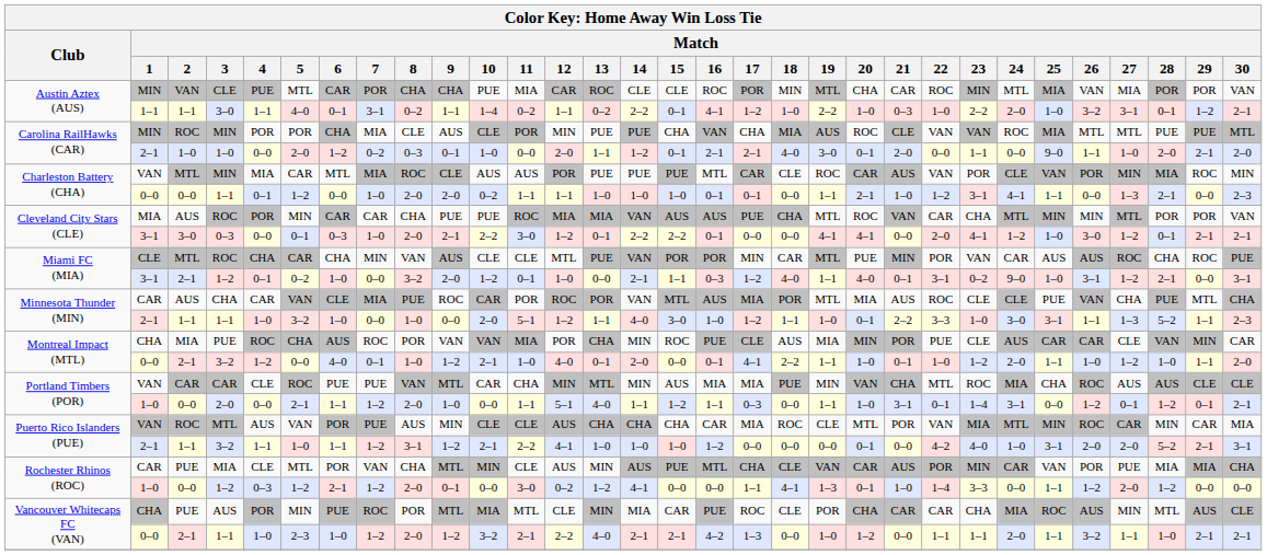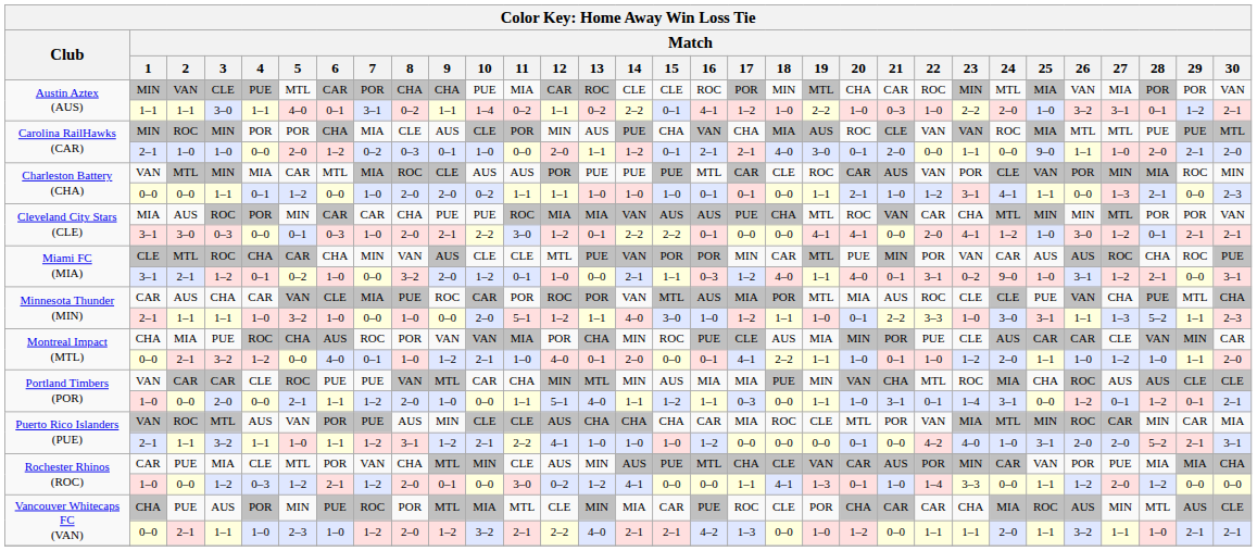row 6 | Match / 13: PUE -> AUS
